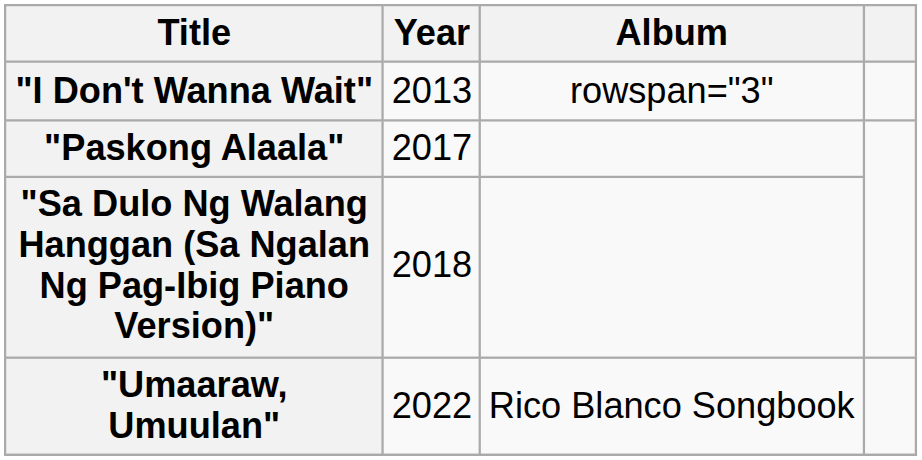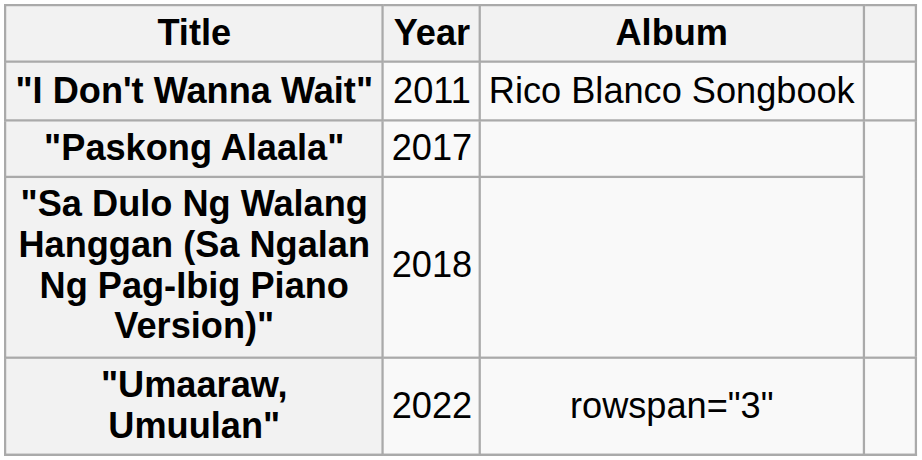"I Don't Wanna Wait" | Year: 2013 -> 2011
"I Don't Wanna Wait" | Album: rowspan="3" -> Rico Blanco Songbook
"Umaaraw, Umuulan" | Album: Rico Blanco Songbook -> rowspan="3"
